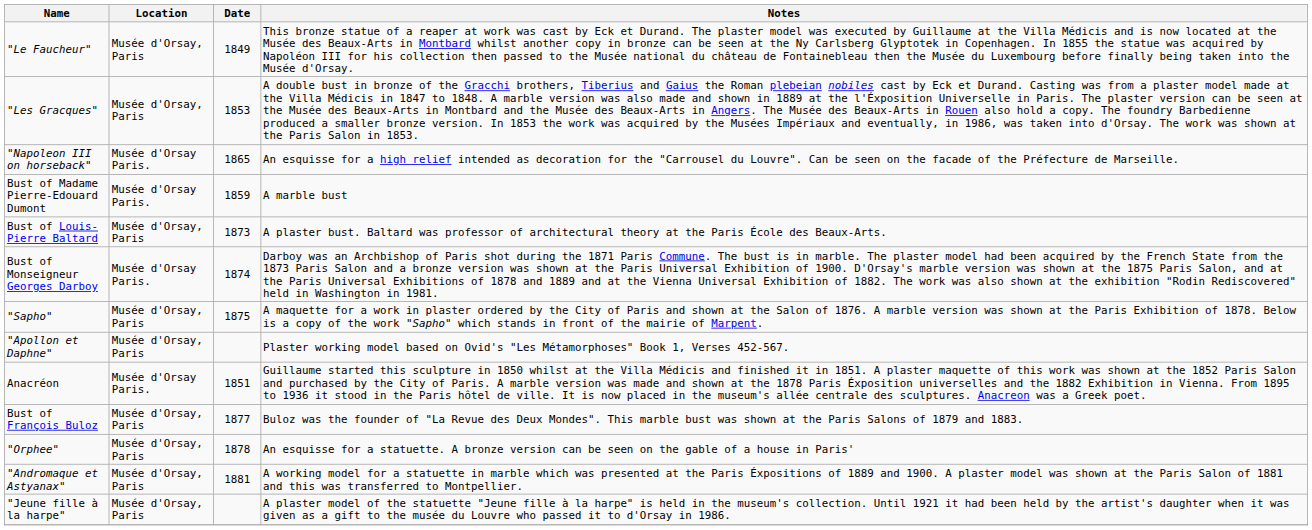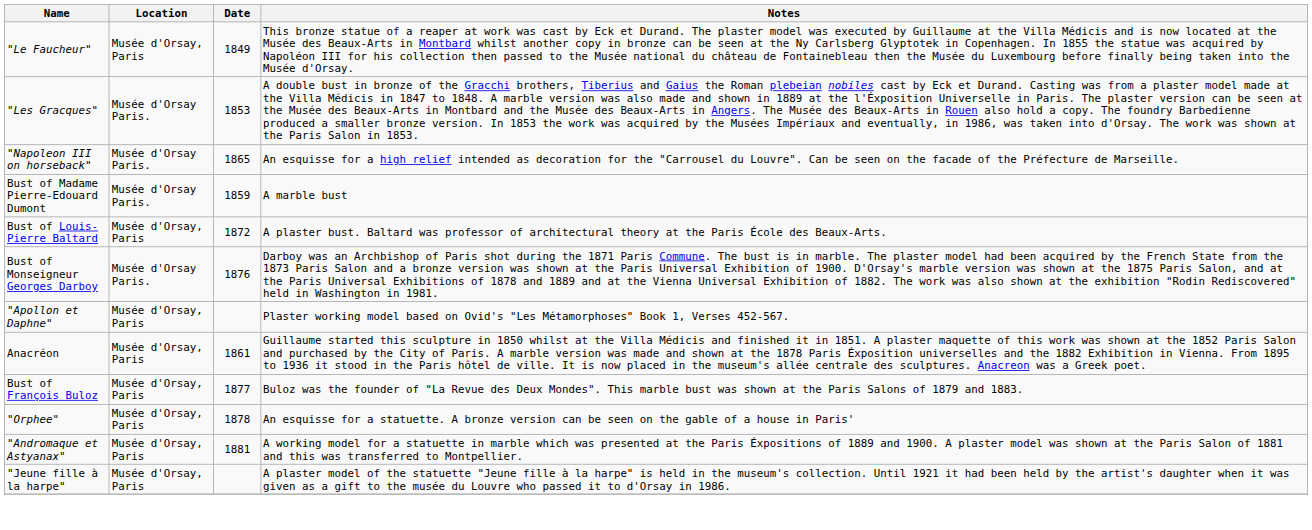"Les Gracques" | Location: Musée d'Orsay, Paris -> Musée d'Orsay Paris.
Bust of Louis-Pierre Baltard | Date: 1873 -> 1872
Bust of Monseigneur Georges Darboy | Date: 1874 -> 1876
- row: "Sapho" | Musée d'Orsay, Paris | 1875 | A maquette for a work in plaster ordered by the City of Paris and shown at the Salon of 1876. A marble version was shown at the Paris Exhibition of 1878. Below is a copy of the work "Sapho" which stands in front of the mairie of Marpent.
Anacréon | Location: Musée d'Orsay Paris. -> Musée d'Orsay, Paris
Anacréon | Date: 1851 -> 1861
